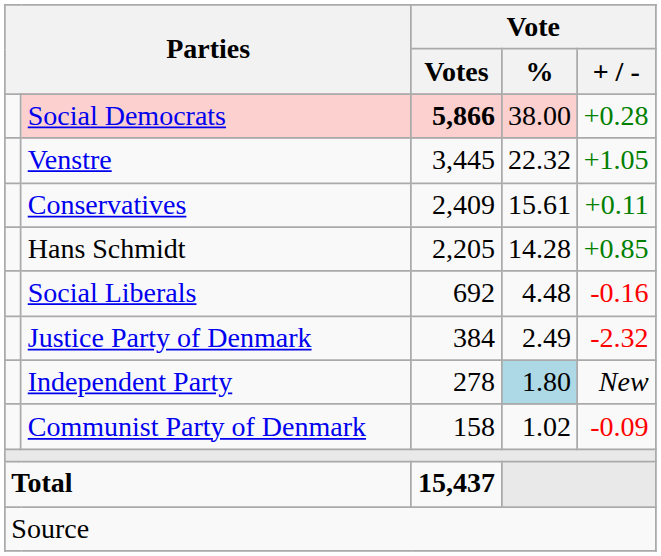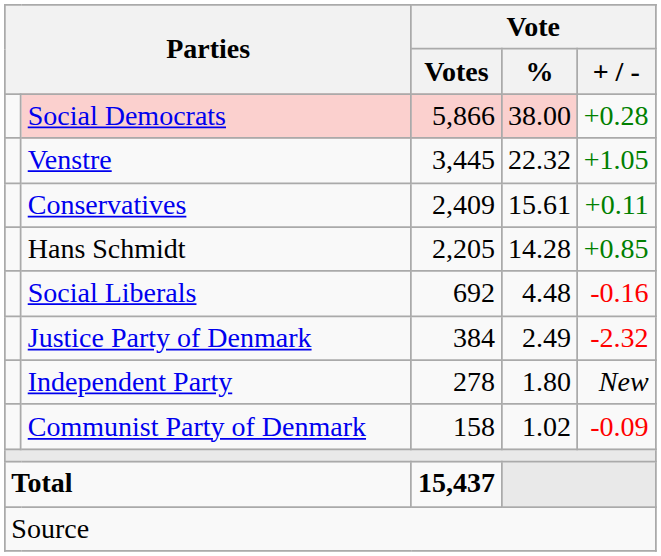Social Democrats | Vote / Votes: bold -> normal
Independent Party | Vote / %: lightblue background -> no background
